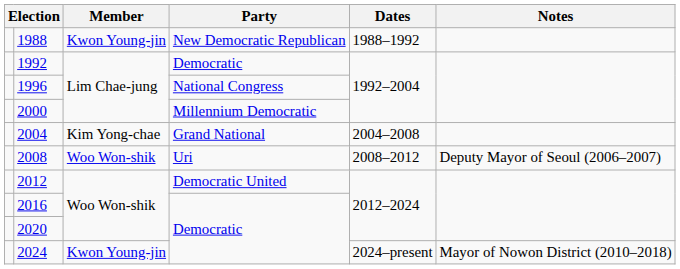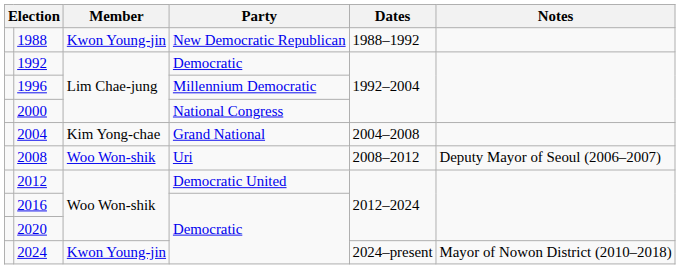1996 | Party: National Congress -> Millennium Democratic
2000 | Party: Millennium Democratic -> National Congress
